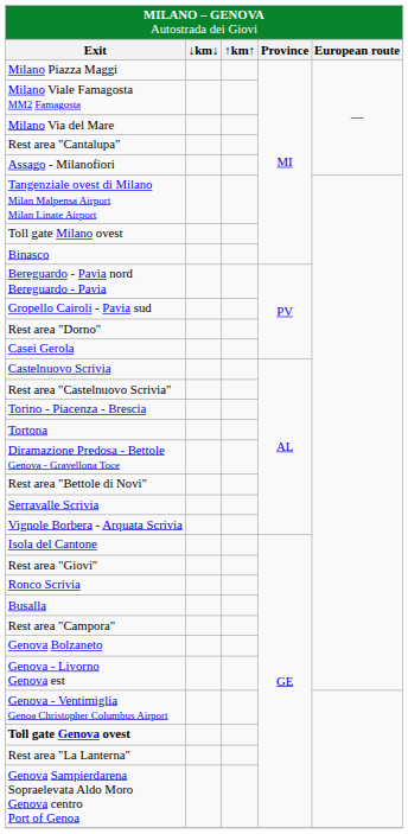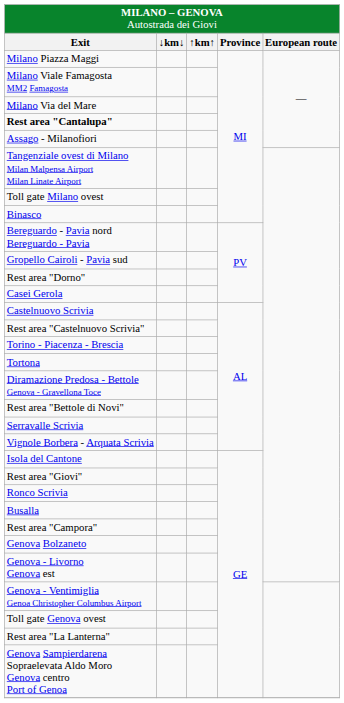Rest area "Cantalupa" | column 1: normal -> bold
Toll gate Genova ovest | column 1: bold -> normal
